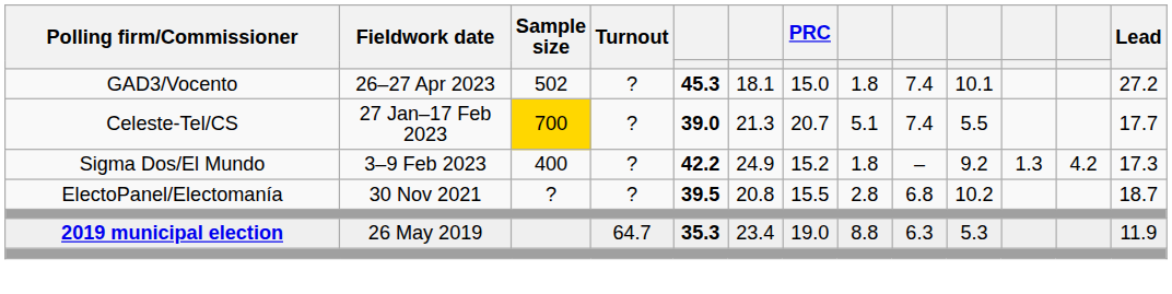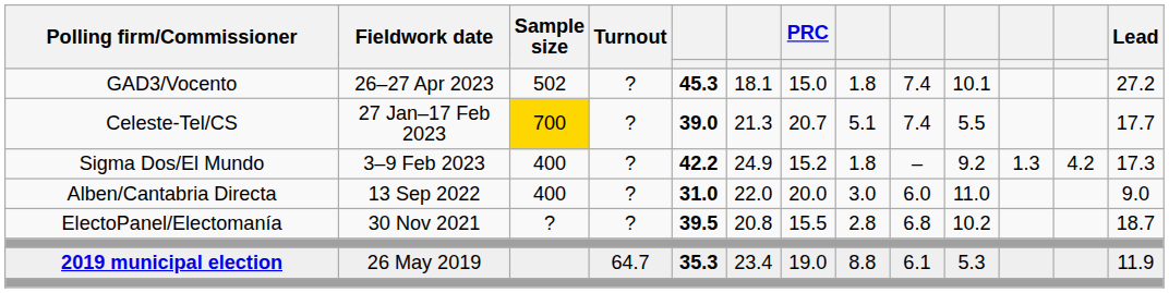+ row: Alben/Cantabria Directa | 13 Sep 2022 | 400 | ? | 31.0 | 22.0 | 20.0 | 3.0 | 6.0 | 11.0 | 9.0
2019 municipal election | column 9: 6.3 -> 6.1
